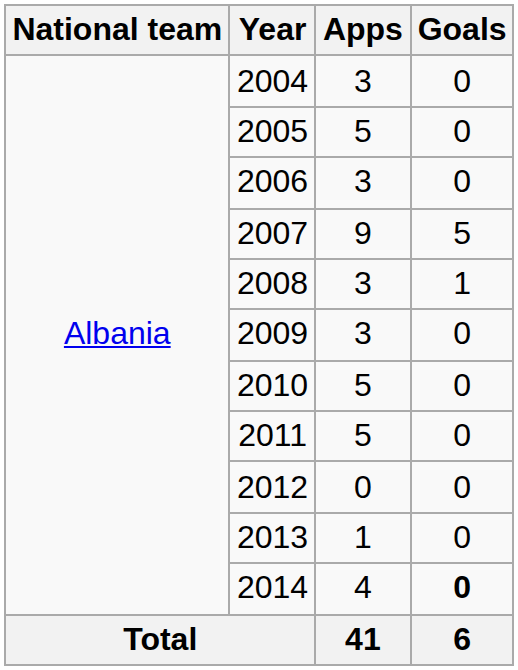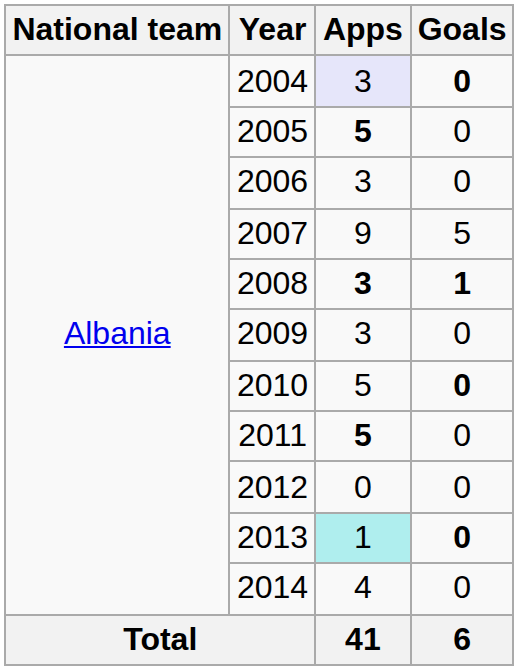2004 | Apps: no background -> lavender background
2004 | Goals: normal -> bold
2005 | Apps: normal -> bold
2008 | Apps: normal -> bold
2008 | Goals: normal -> bold
2010 | Goals: normal -> bold
2011 | Apps: normal -> bold
2013 | Apps: no background -> paleturquoise background
2013 | Goals: normal -> bold
2014 | Goals: bold -> normal
